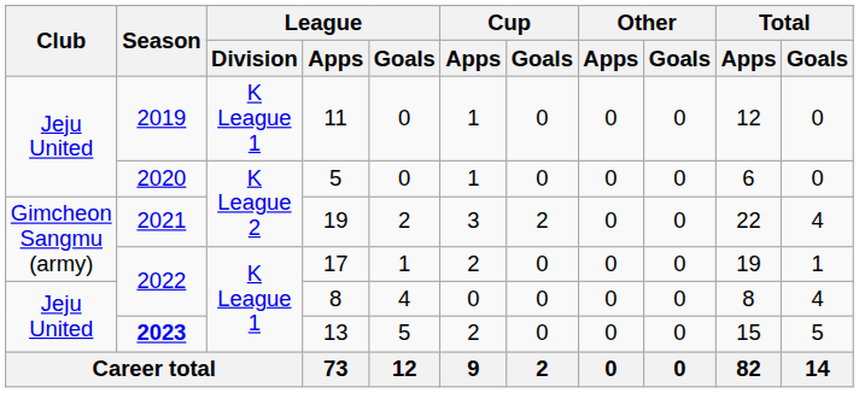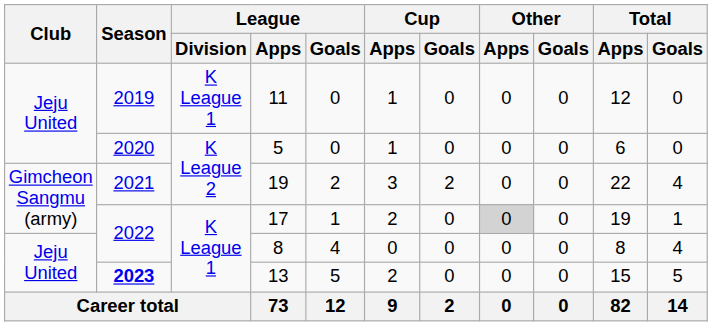17 | Other / Apps: no background -> lightgrey background
